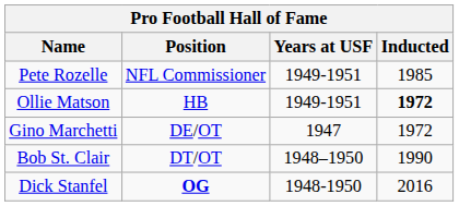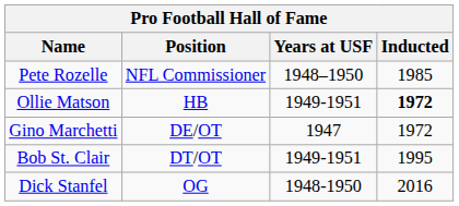Pete Rozelle | Years at USF: 1949-1951 -> 1948–1950
Bob St. Clair | Years at USF: 1948–1950 -> 1949-1951
Bob St. Clair | Inducted: 1990 -> 1995
Dick Stanfel | Position: bold -> normal
